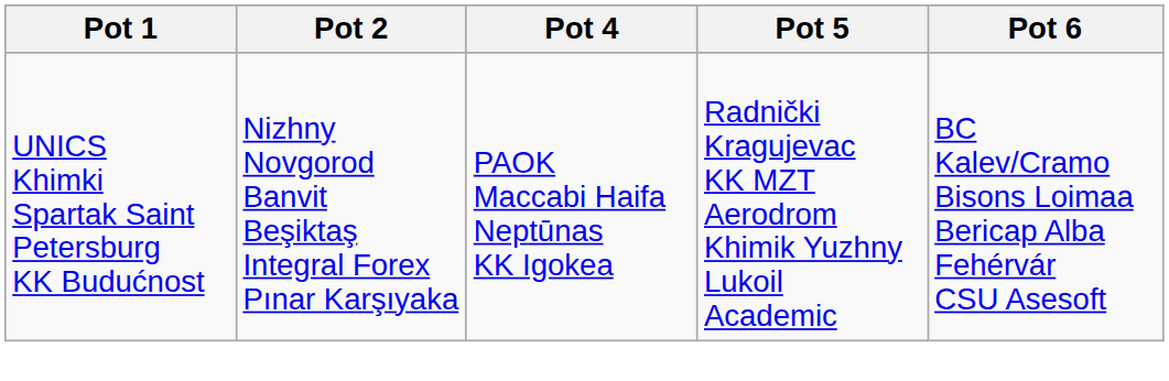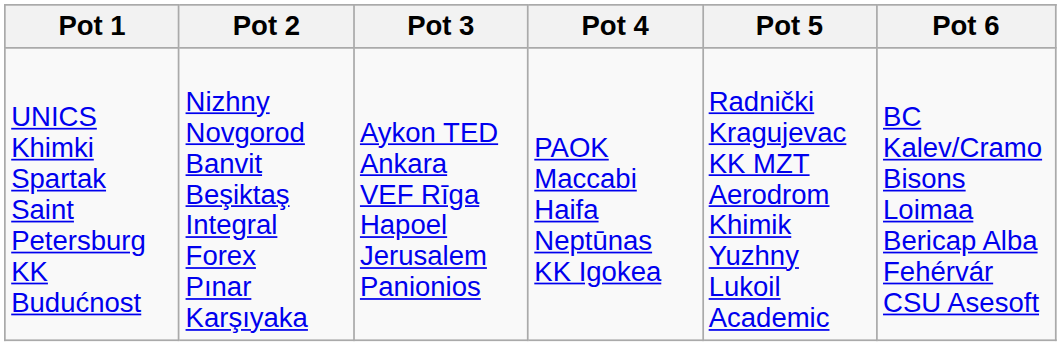+ column: Pot 3 | Aykon TED Ankara VEF Rīga Hapoel Jerusalem Panionios
